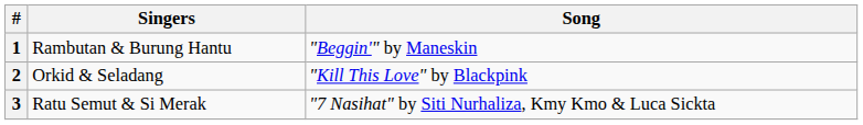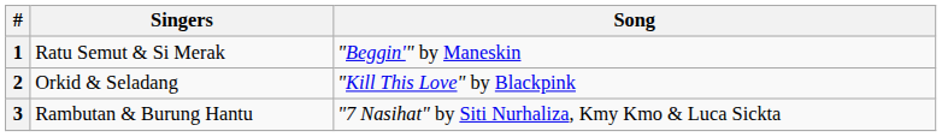1 | Singers: Rambutan & Burung Hantu -> Ratu Semut & Si Merak
3 | Singers: Ratu Semut & Si Merak -> Rambutan & Burung Hantu
